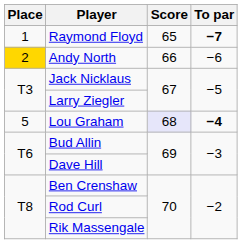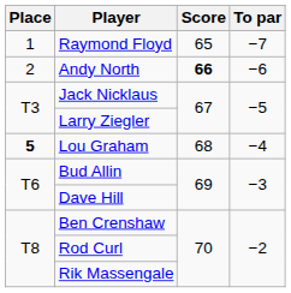Raymond Floyd | To par: bold -> normal
Andy North | Place: gold background -> no background
Andy North | Score: normal -> bold
Lou Graham | Place: normal -> bold
Lou Graham | Score: lavender background -> no background
Lou Graham | To par: bold -> normal
